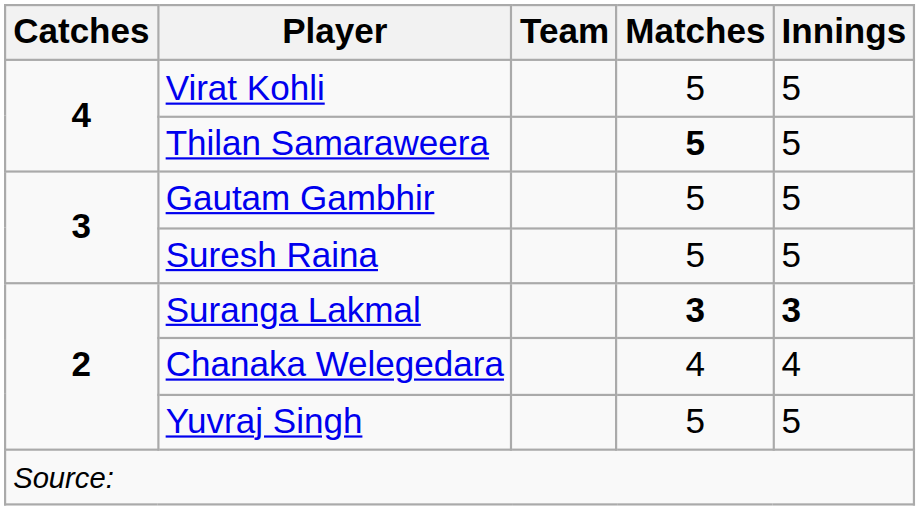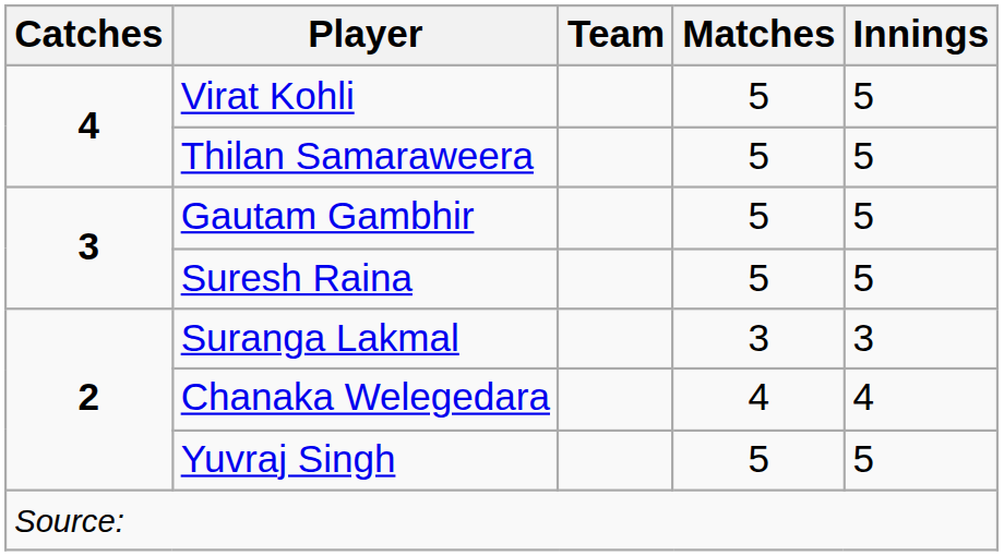Thilan Samaraweera | Matches: bold -> normal
Suranga Lakmal | Matches: bold -> normal
Suranga Lakmal | Innings: bold -> normal
